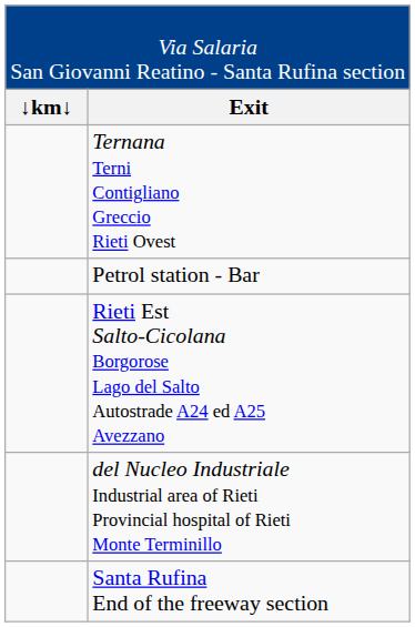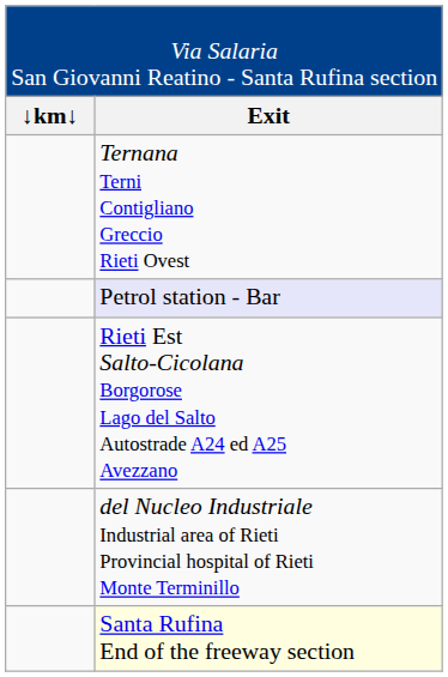Petrol station - Bar | column 2: no background -> lavender background
Santa Rufina End of the freeway section | column 2: no background -> lightyellow background
